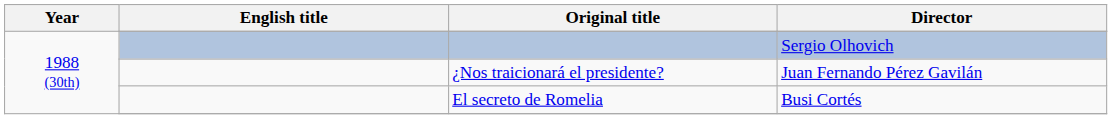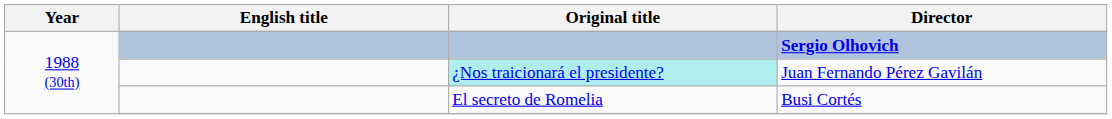Sergio Olhovich | Director: normal -> bold
Juan Fernando Pérez Gavilán | Original title: no background -> paleturquoise background
